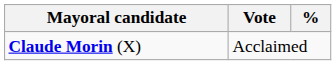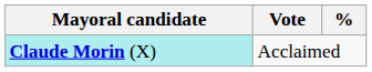Claude Morin (X) | Mayoral candidate: no background -> paleturquoise background
